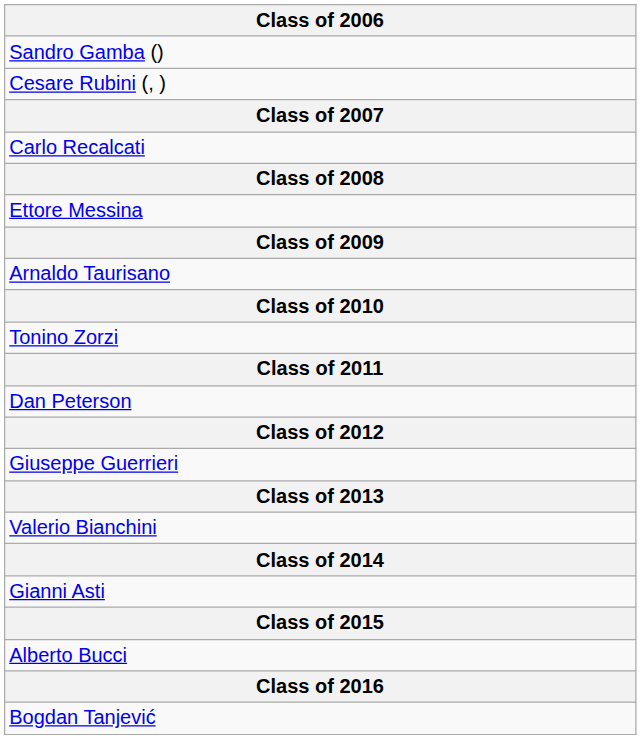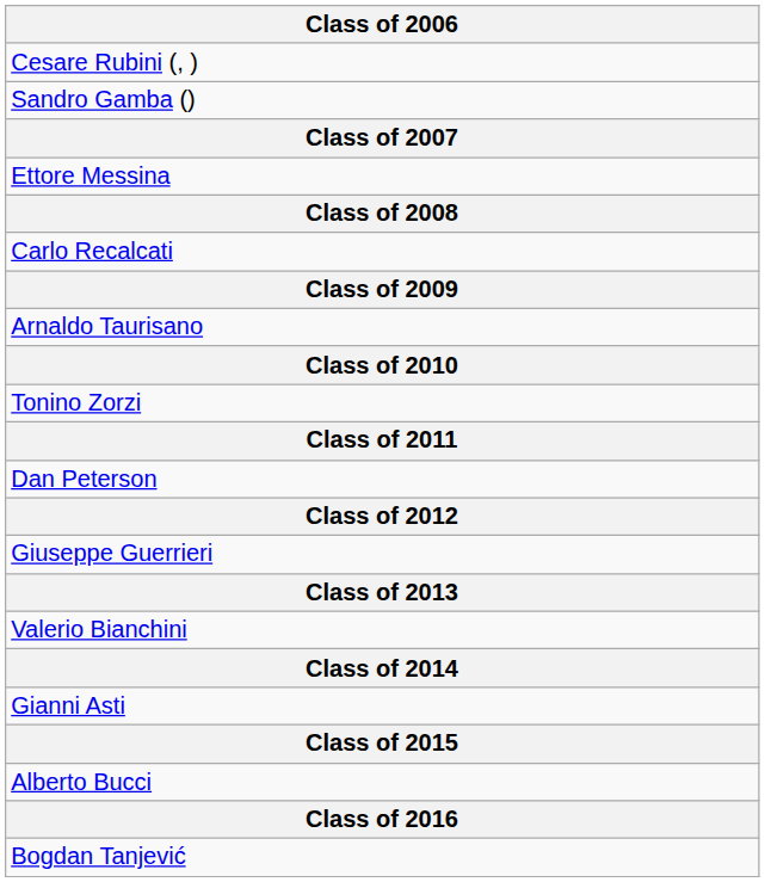row 2 | column 1: Sandro Gamba () -> Cesare Rubini (, )
row 3 | column 1: Cesare Rubini (, ) -> Sandro Gamba ()
row 5 | column 1: Carlo Recalcati -> Ettore Messina
row 7 | column 1: Ettore Messina -> Carlo Recalcati
